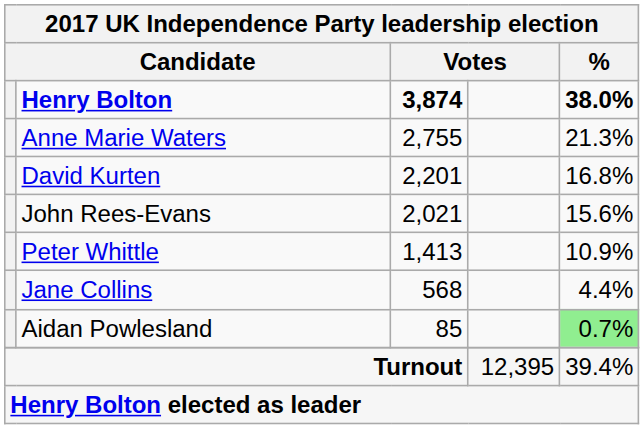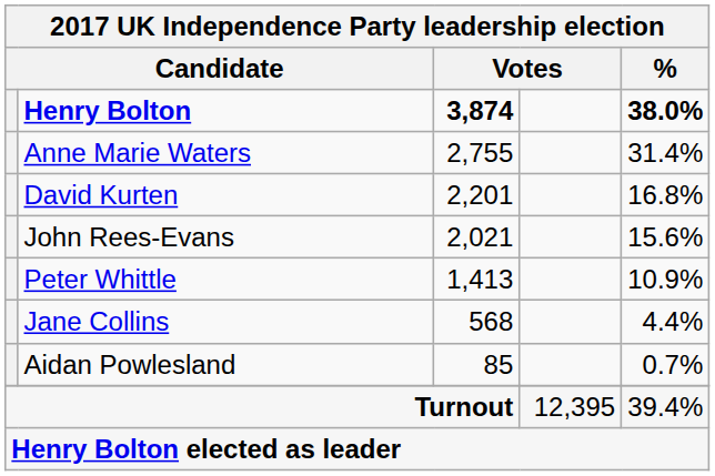Anne Marie Waters | %: 21.3% -> 31.4%
Aidan Powlesland | %: lightgreen background -> no background
